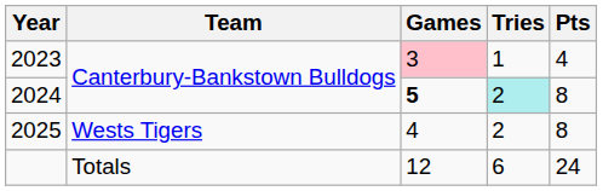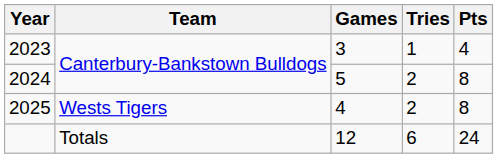2023 | Games: pink background -> no background
2024 | Games: bold -> normal
2024 | Tries: paleturquoise background -> no background
